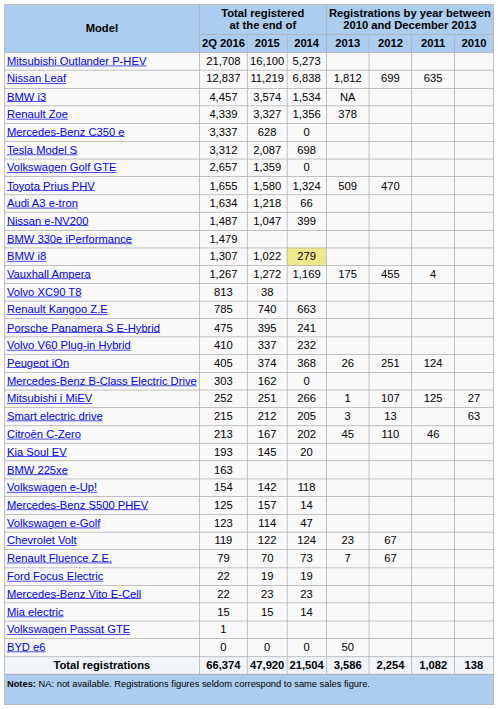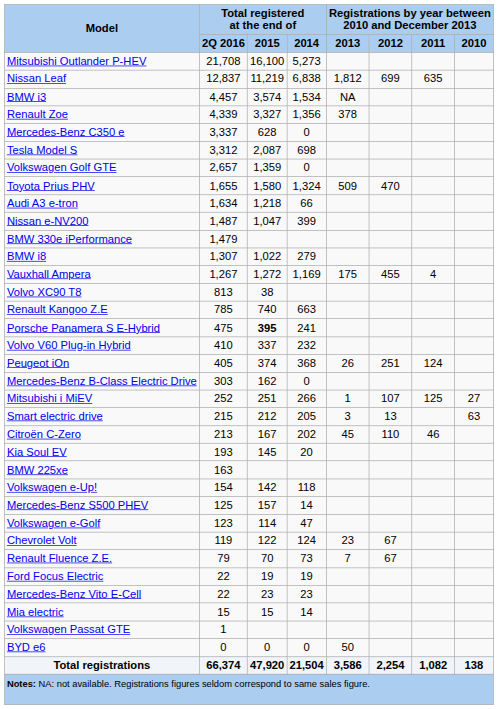BMW i8 | Total registered at the end of / 2014: khaki background -> no background
Porsche Panamera S E-Hybrid | Total registered at the end of / 2015: normal -> bold
